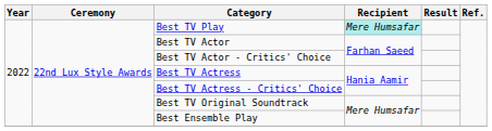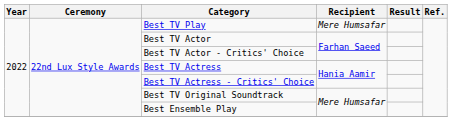Best TV Play | Recipient: paleturquoise background -> no background
